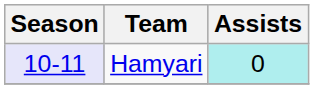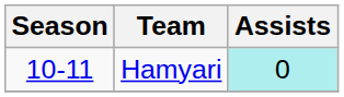Hamyari | Season: lavender background -> no background
